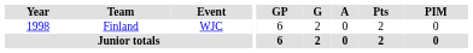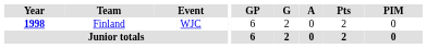Finland | Year: normal -> bold
